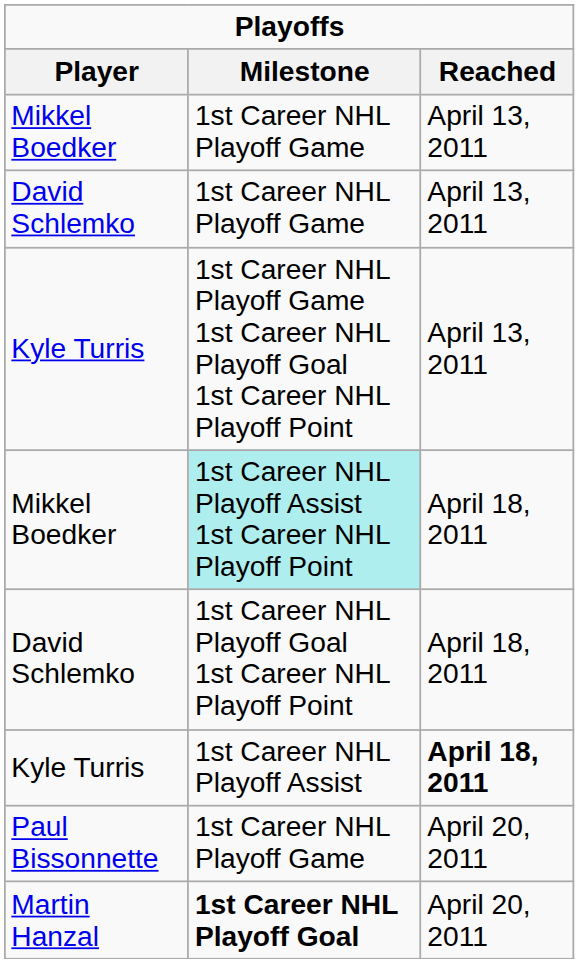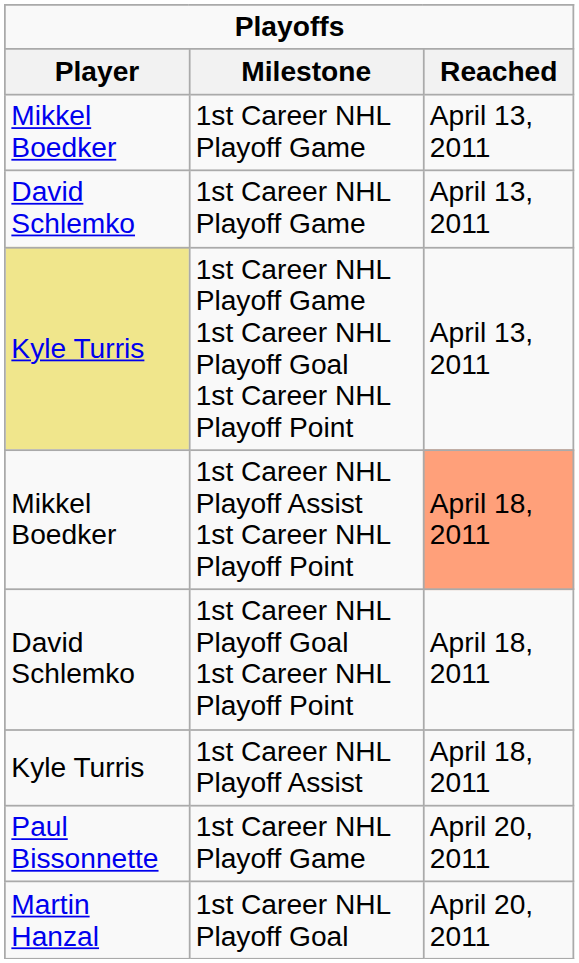row 5 | Player: no background -> khaki background
row 6 | Milestone: paleturquoise background -> no background
row 6 | Reached: no background -> lightsalmon background
row 8 | Reached: bold -> normal
row 10 | Milestone: bold -> normal
